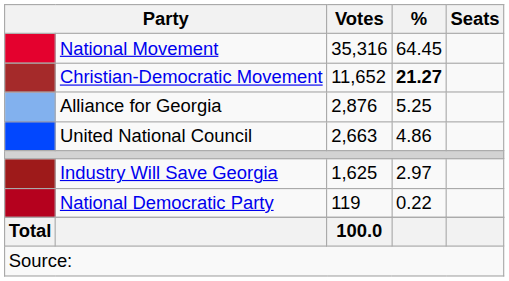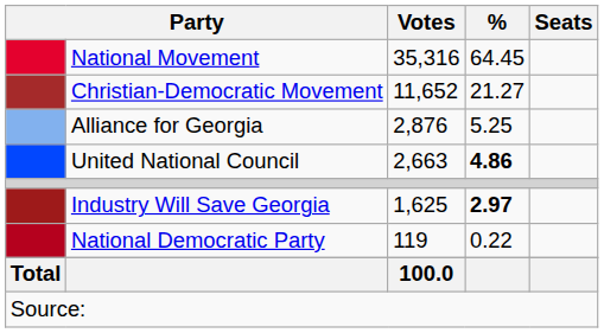Christian-Democratic Movement | %: bold -> normal
United National Council | %: normal -> bold
Industry Will Save Georgia | %: normal -> bold
